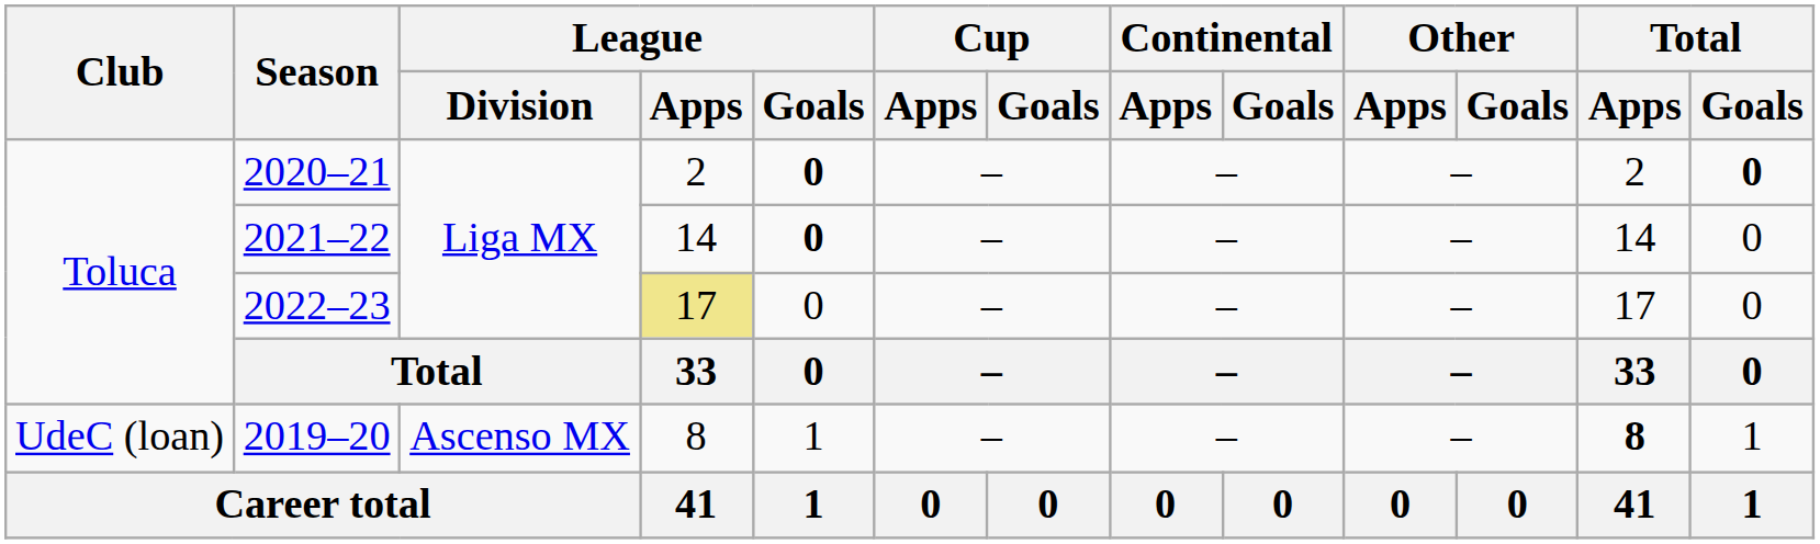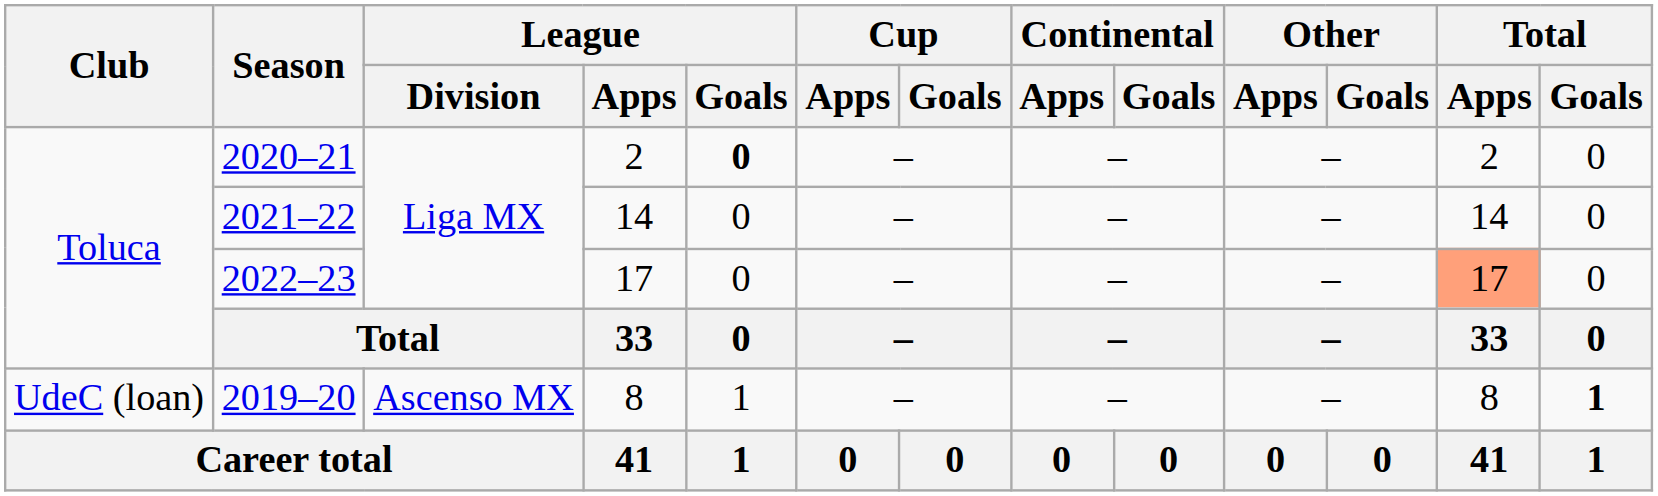2020–21 | Total / Goals: bold -> normal
2021–22 | League / Goals: bold -> normal
2022–23 | League / Apps: khaki background -> no background
2022–23 | Total / Apps: no background -> lightsalmon background
2019–20 | Total / Apps: bold -> normal
2019–20 | Total / Goals: normal -> bold
